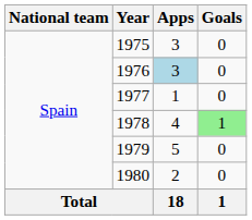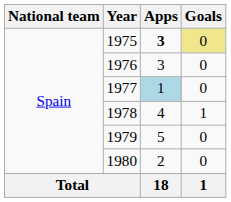1975 | Apps: normal -> bold
1975 | Goals: no background -> khaki background
1976 | Apps: lightblue background -> no background
1977 | Apps: no background -> lightblue background
1978 | Goals: lightgreen background -> no background
